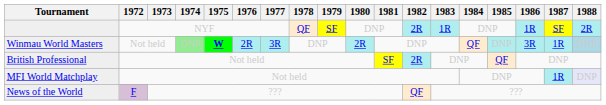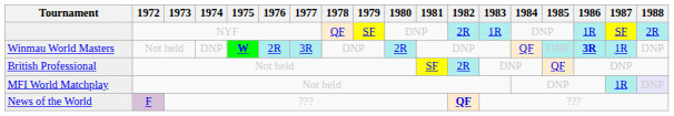Winmau World Masters | 1974: lightgreen background -> no background
Winmau World Masters | 1986: normal -> bold
Winmau World Masters | 1988: lightblue background -> no background
News of the World | 1982: normal -> bold
